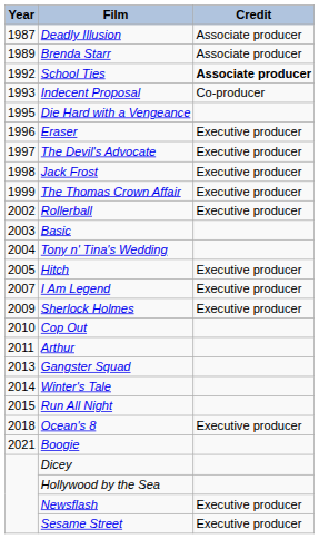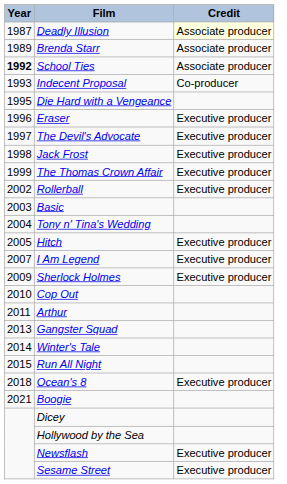Deadly Illusion | Credit: no background -> lightyellow background
School Ties | Year: normal -> bold
School Ties | Credit: bold -> normal
